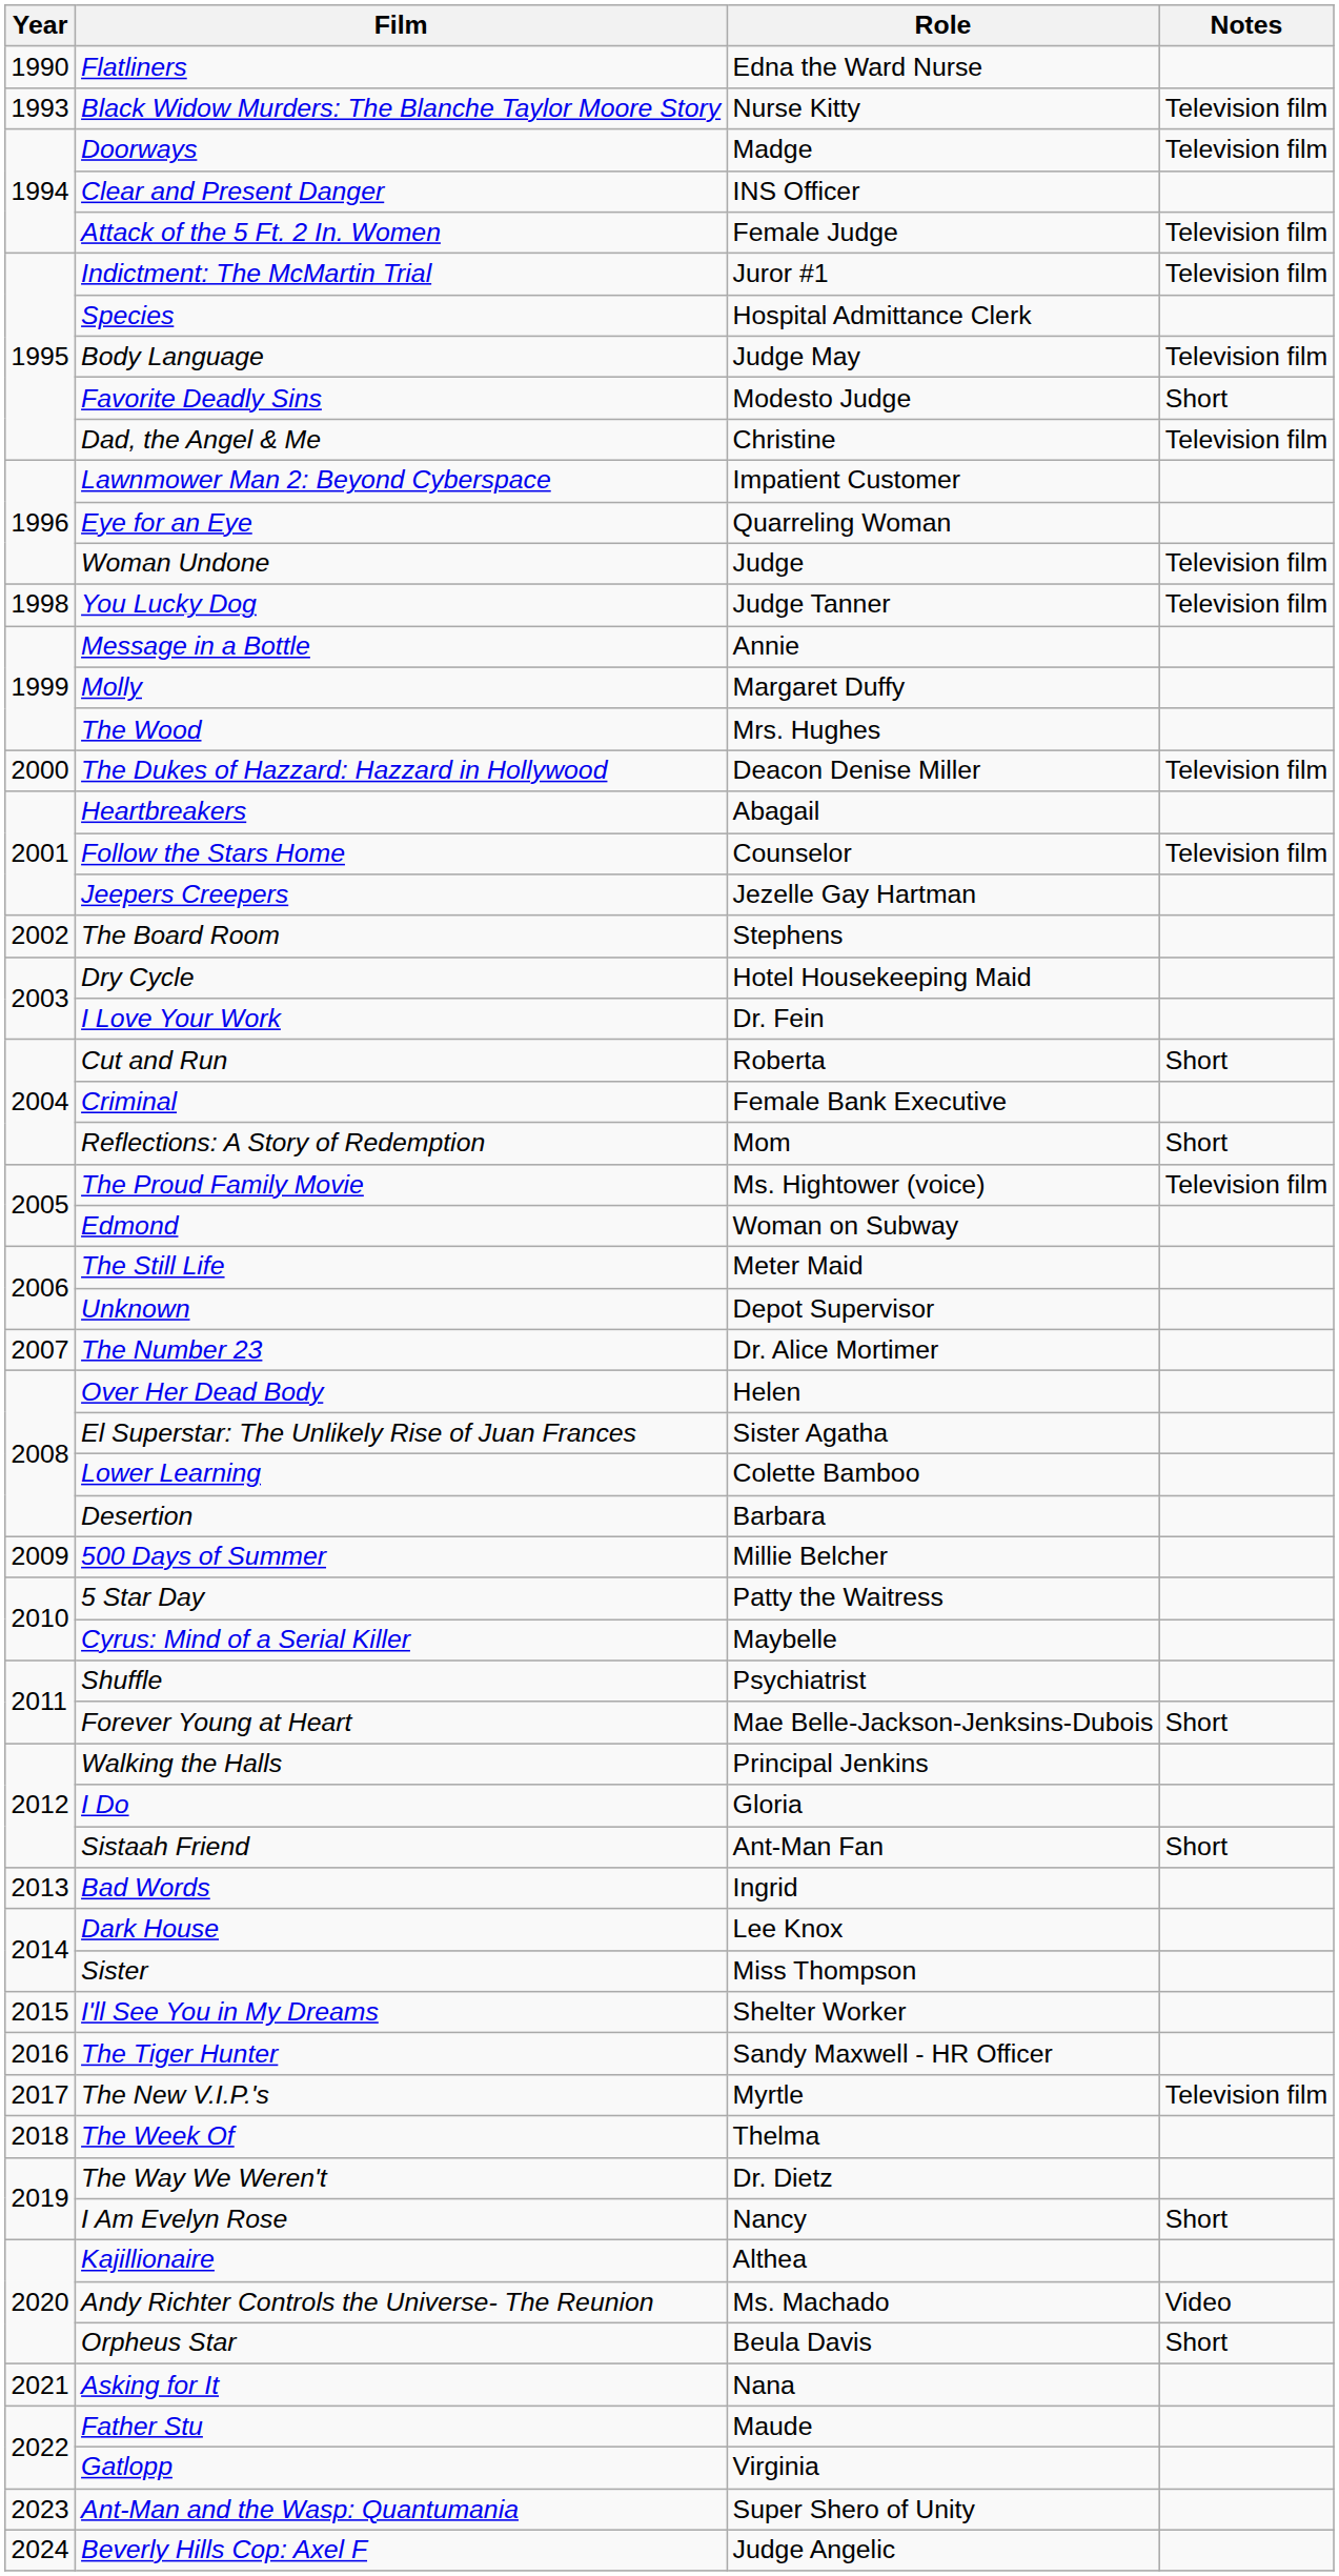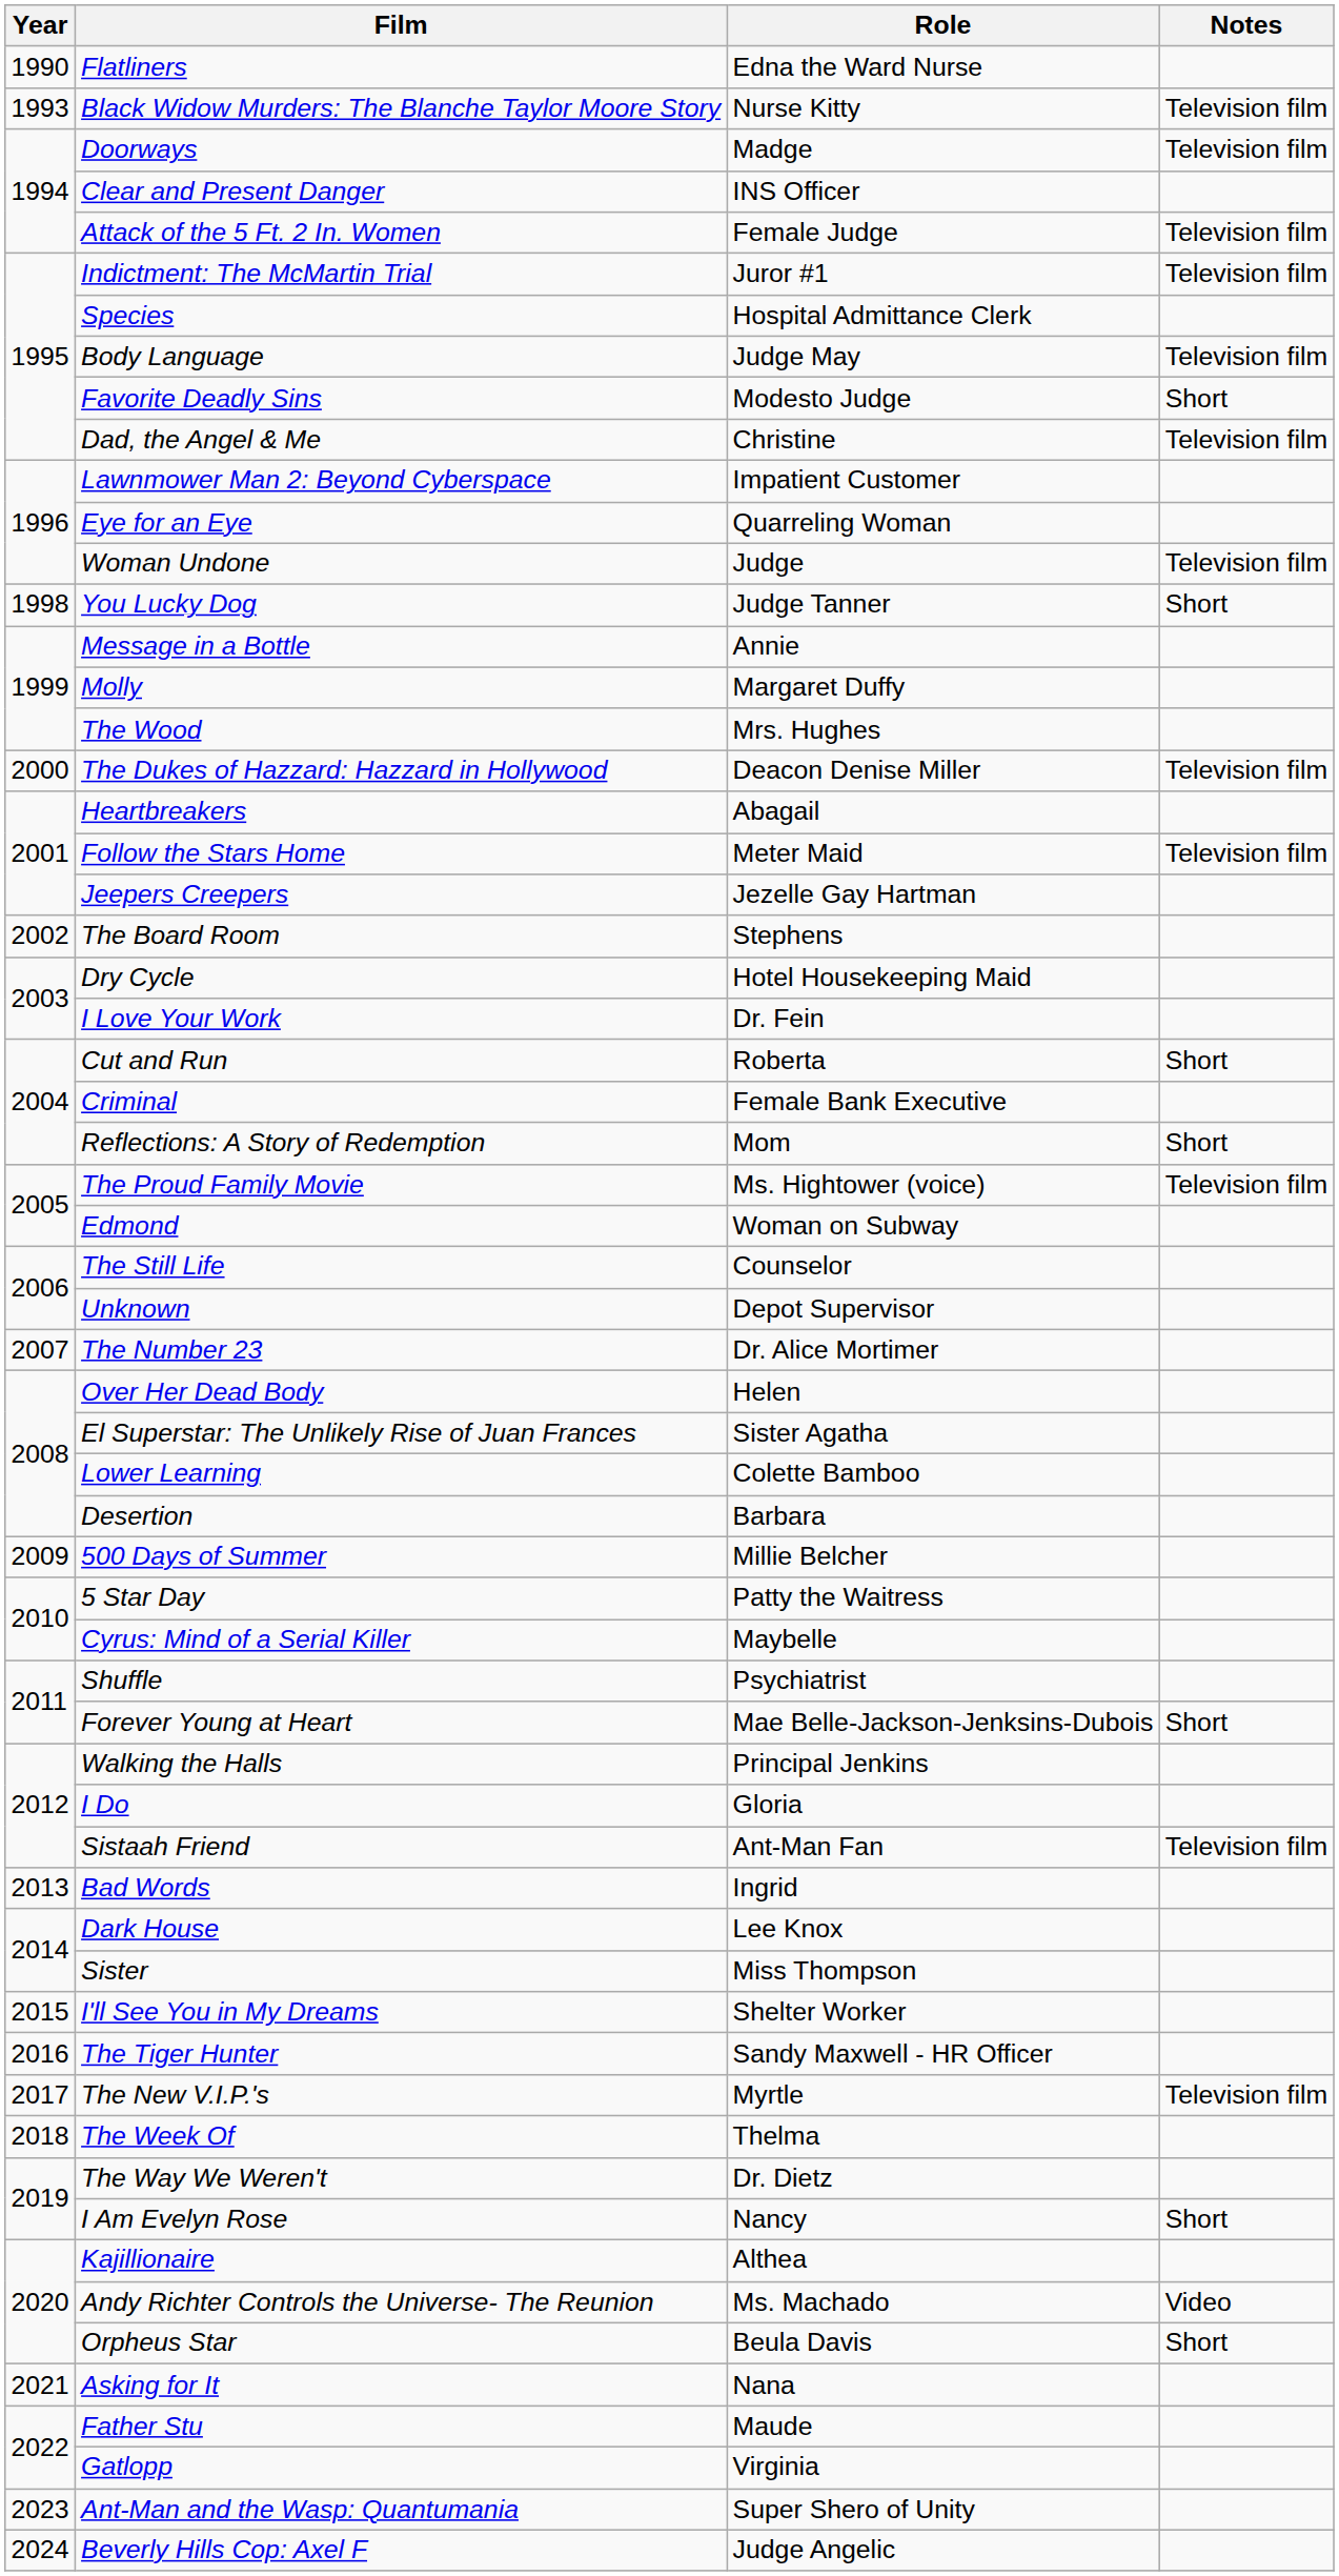You Lucky Dog | Notes: Television film -> Short
Follow the Stars Home | Role: Counselor -> Meter Maid
The Still Life | Role: Meter Maid -> Counselor
Sistaah Friend | Notes: Short -> Television film
